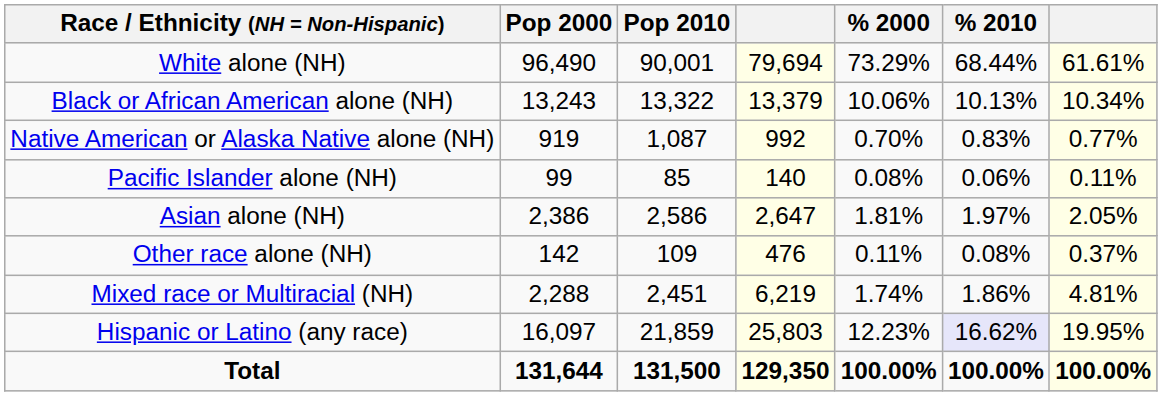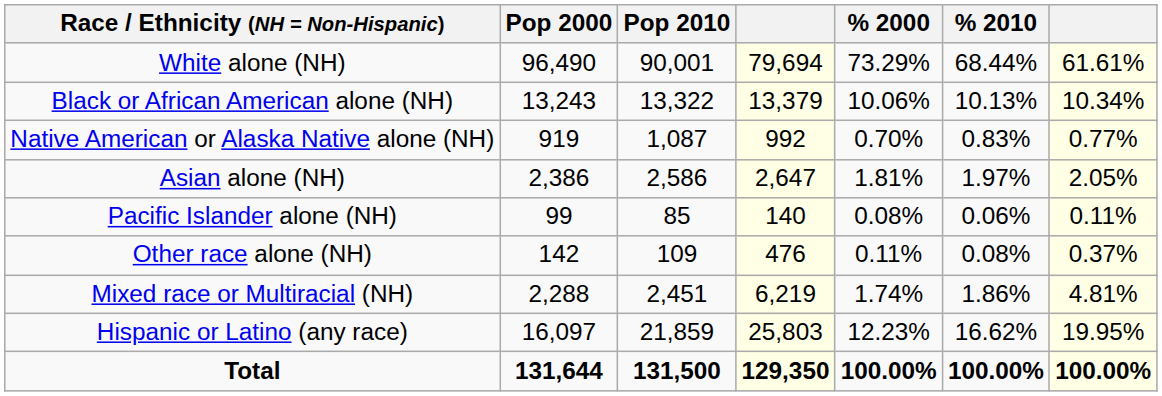rows swapped: Asian alone (NH) <-> Pacific Islander alone (NH)
Hispanic or Latino (any race) | % 2010: lavender background -> no background
